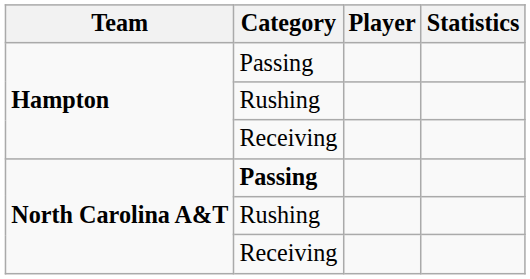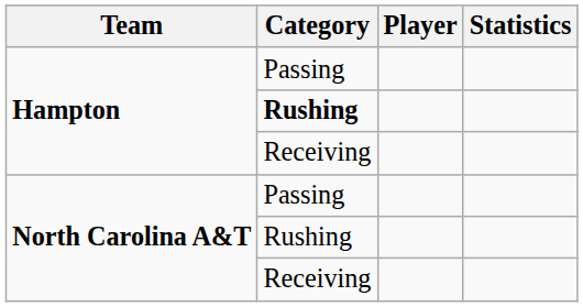Hampton / Rushing | Category: normal -> bold
North Carolina A&T / Passing | Category: bold -> normal
